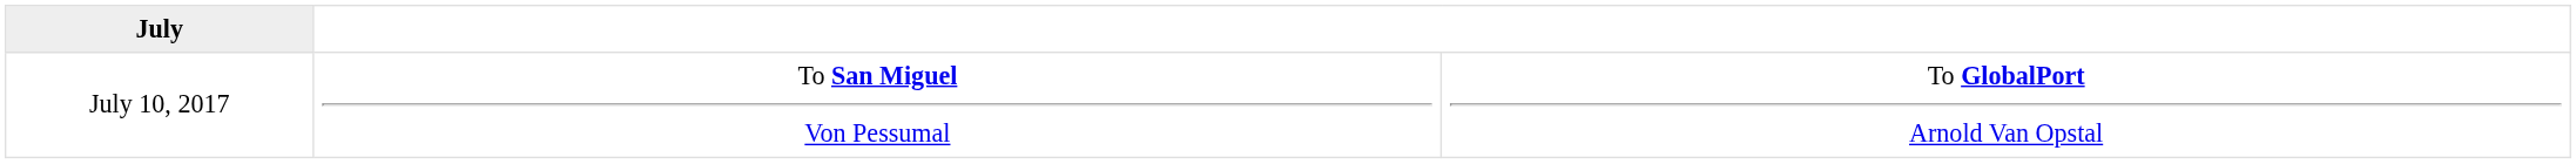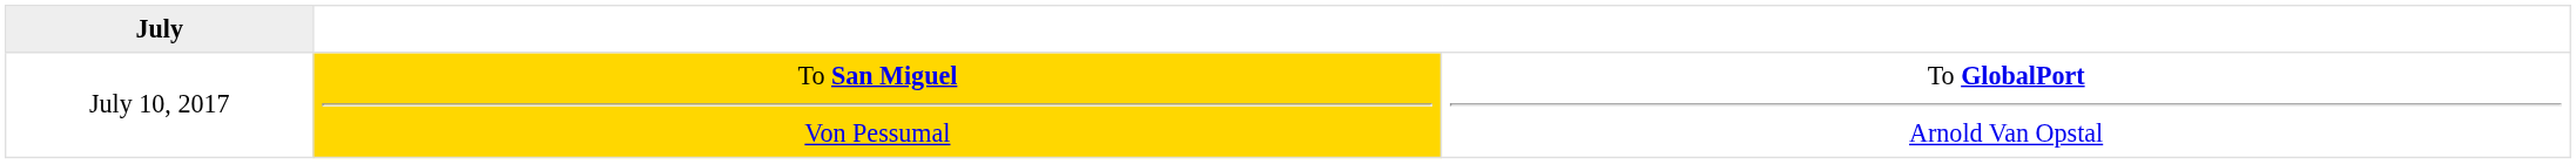July 10, 2017 | column 2: no background -> gold background
